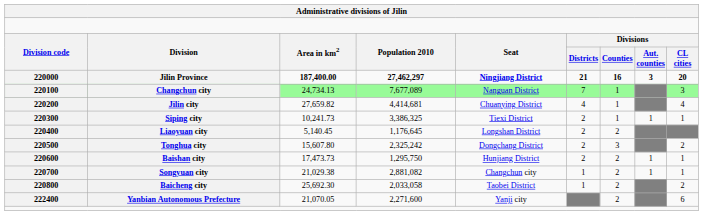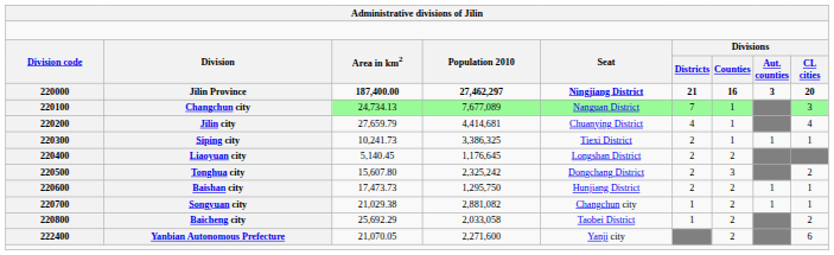Jilin city | column 3: 27,659.82 -> 27,659.79
Baicheng city | column 3: 25,692.30 -> 25,692.29
